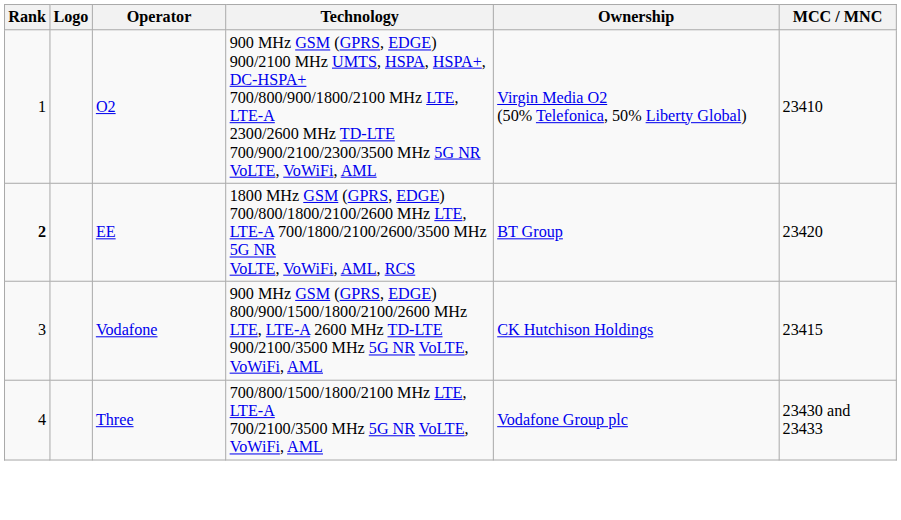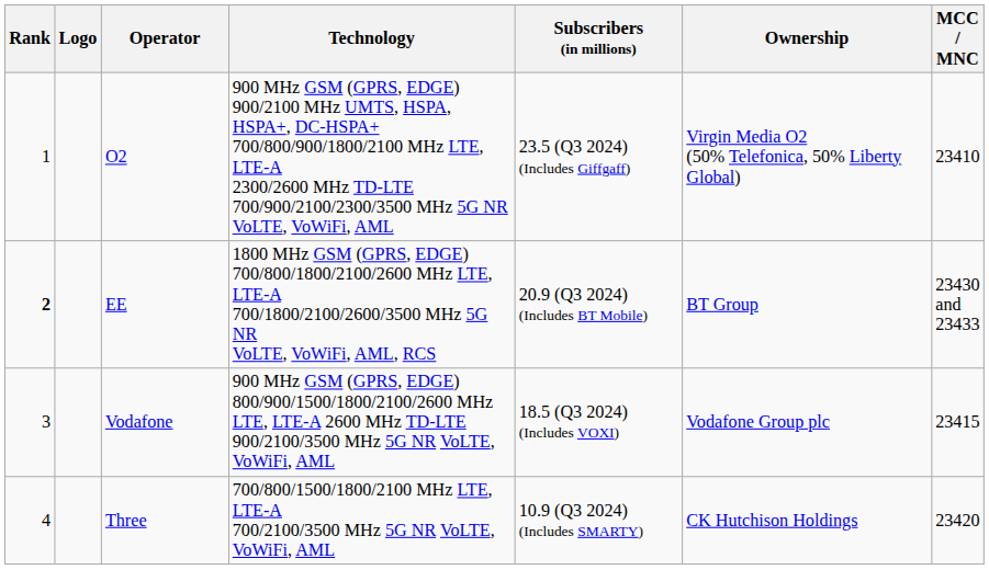+ column: Subscribers (in millions) | 23.5 (Q3 2024) (Includes Giffgaff) | 20.9 (Q3 2024) (Includes BT Mobile) | 18.5 (Q3 2024) (Includes VOXI) | 10.9 (Q3 2024) (Includes SMARTY)
EE | MCC / MNC: 23420 -> 23430 and 23433
Vodafone | Ownership: CK Hutchison Holdings -> Vodafone Group plc
Three | Ownership: Vodafone Group plc -> CK Hutchison Holdings
Three | MCC / MNC: 23430 and 23433 -> 23420
